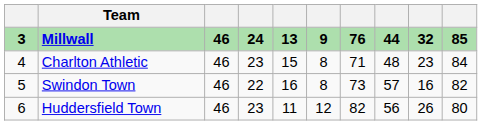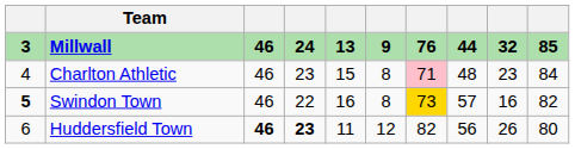Charlton Athletic | column 7: no background -> pink background
Swindon Town | column 1: normal -> bold
Swindon Town | column 7: no background -> gold background
Huddersfield Town | column 3: normal -> bold
Huddersfield Town | column 4: normal -> bold
